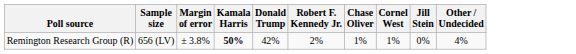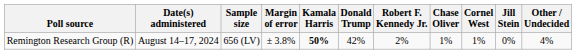+ column: Date(s) administered | August 14–17, 2024
